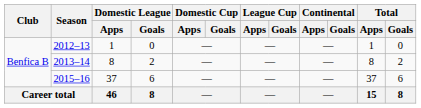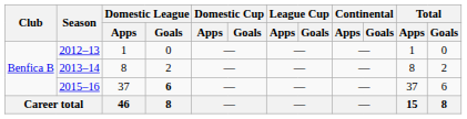2015–16 | Domestic League / Goals: normal -> bold
